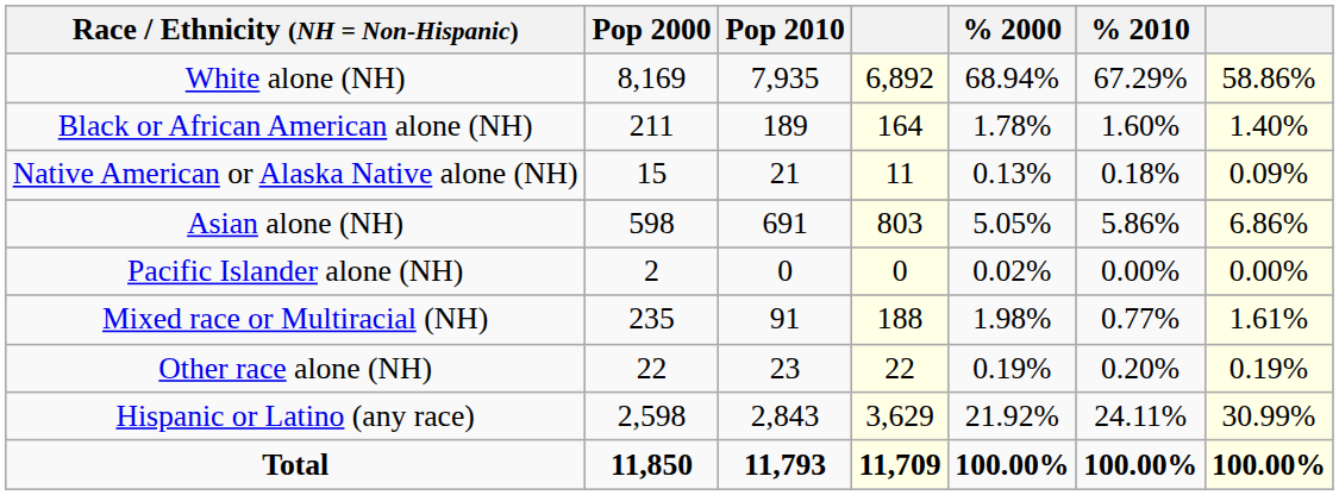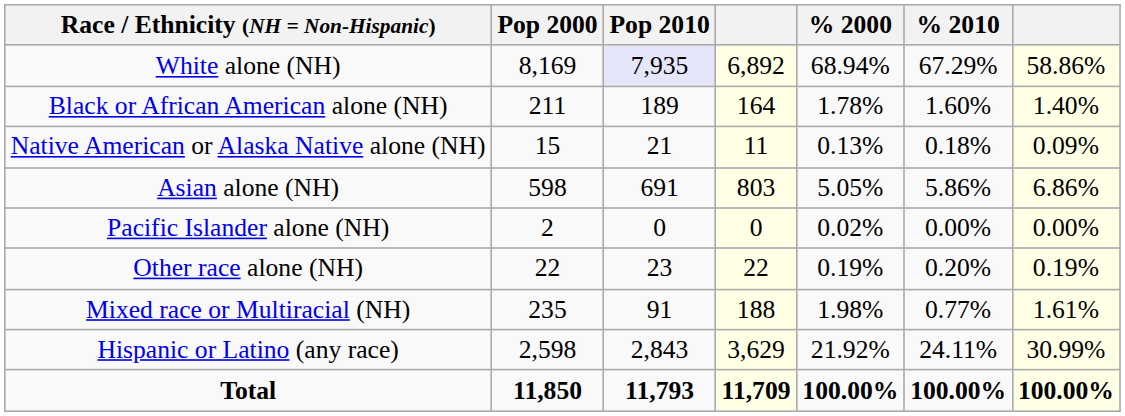White alone (NH) | Pop 2010: no background -> lavender background
rows swapped: Other race alone (NH) <-> Mixed race or Multiracial (NH)
